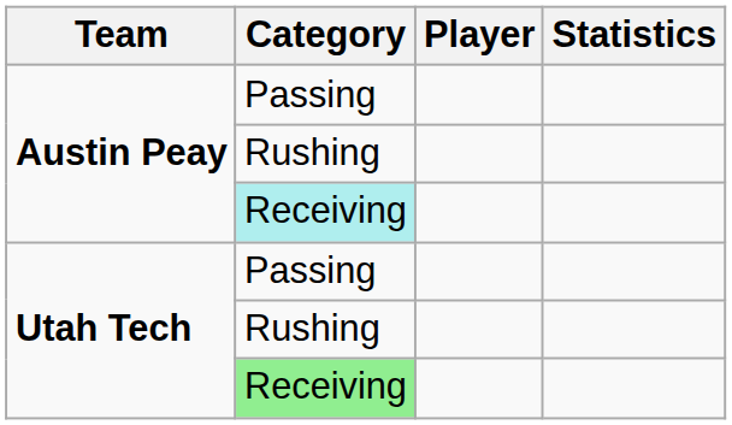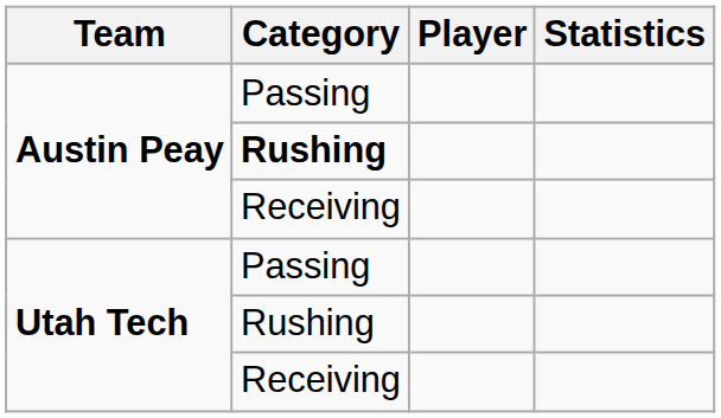Austin Peay / Rushing | Category: normal -> bold
Austin Peay / Receiving | Category: paleturquoise background -> no background
Utah Tech / Receiving | Category: lightgreen background -> no background
